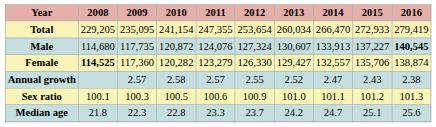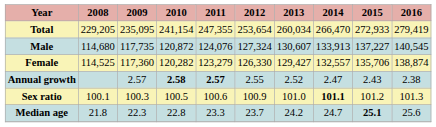Male | 2016: bold -> normal
Female | 2008: bold -> normal
Annual growth | 2010: normal -> bold
Annual growth | 2011: normal -> bold
Sex ratio | 2014: normal -> bold
Median age | 2015: normal -> bold
